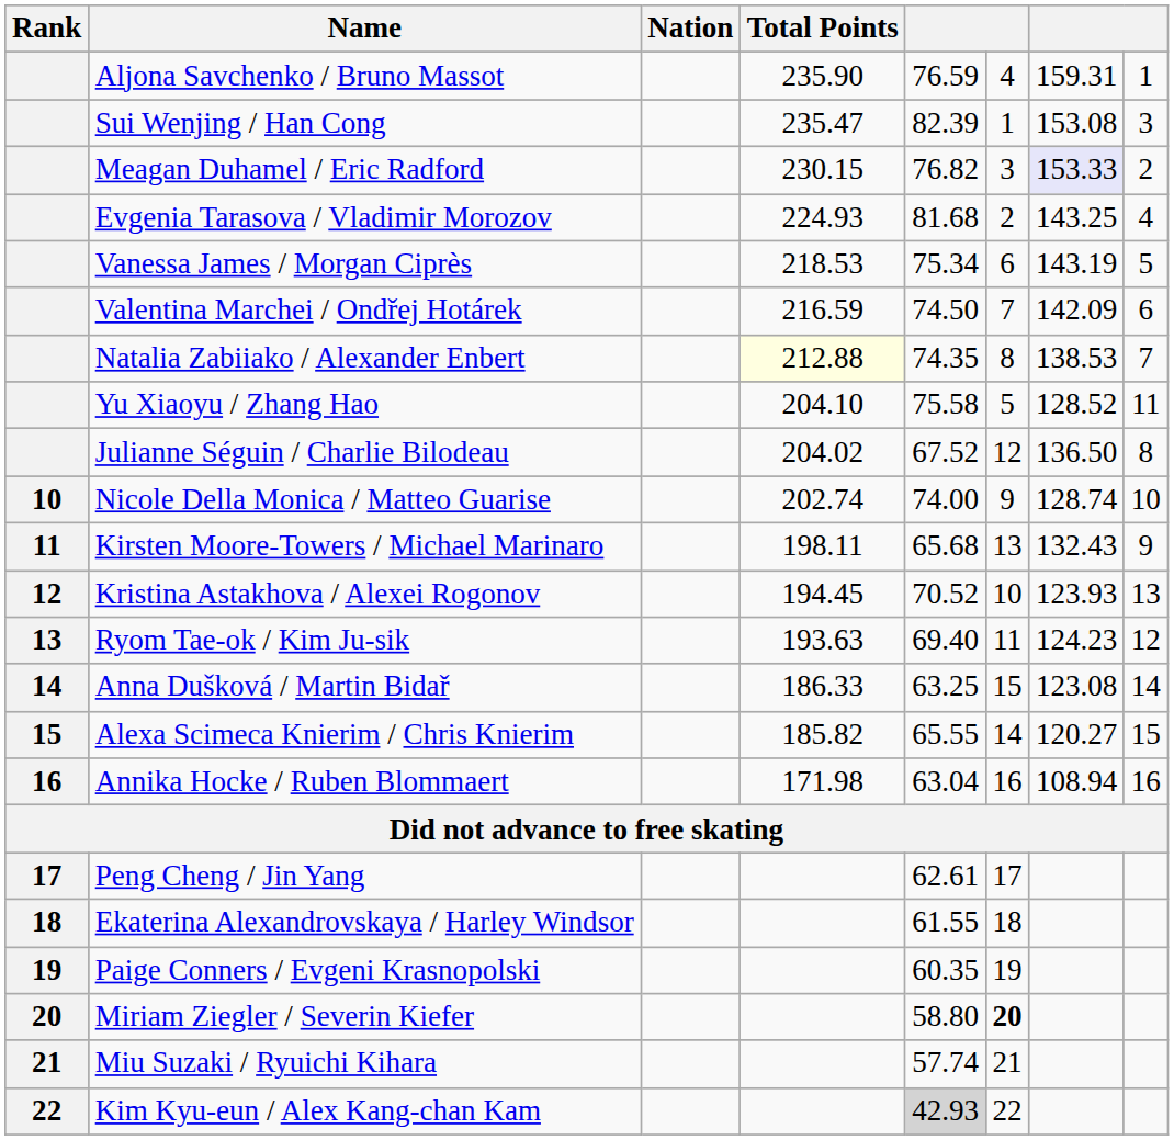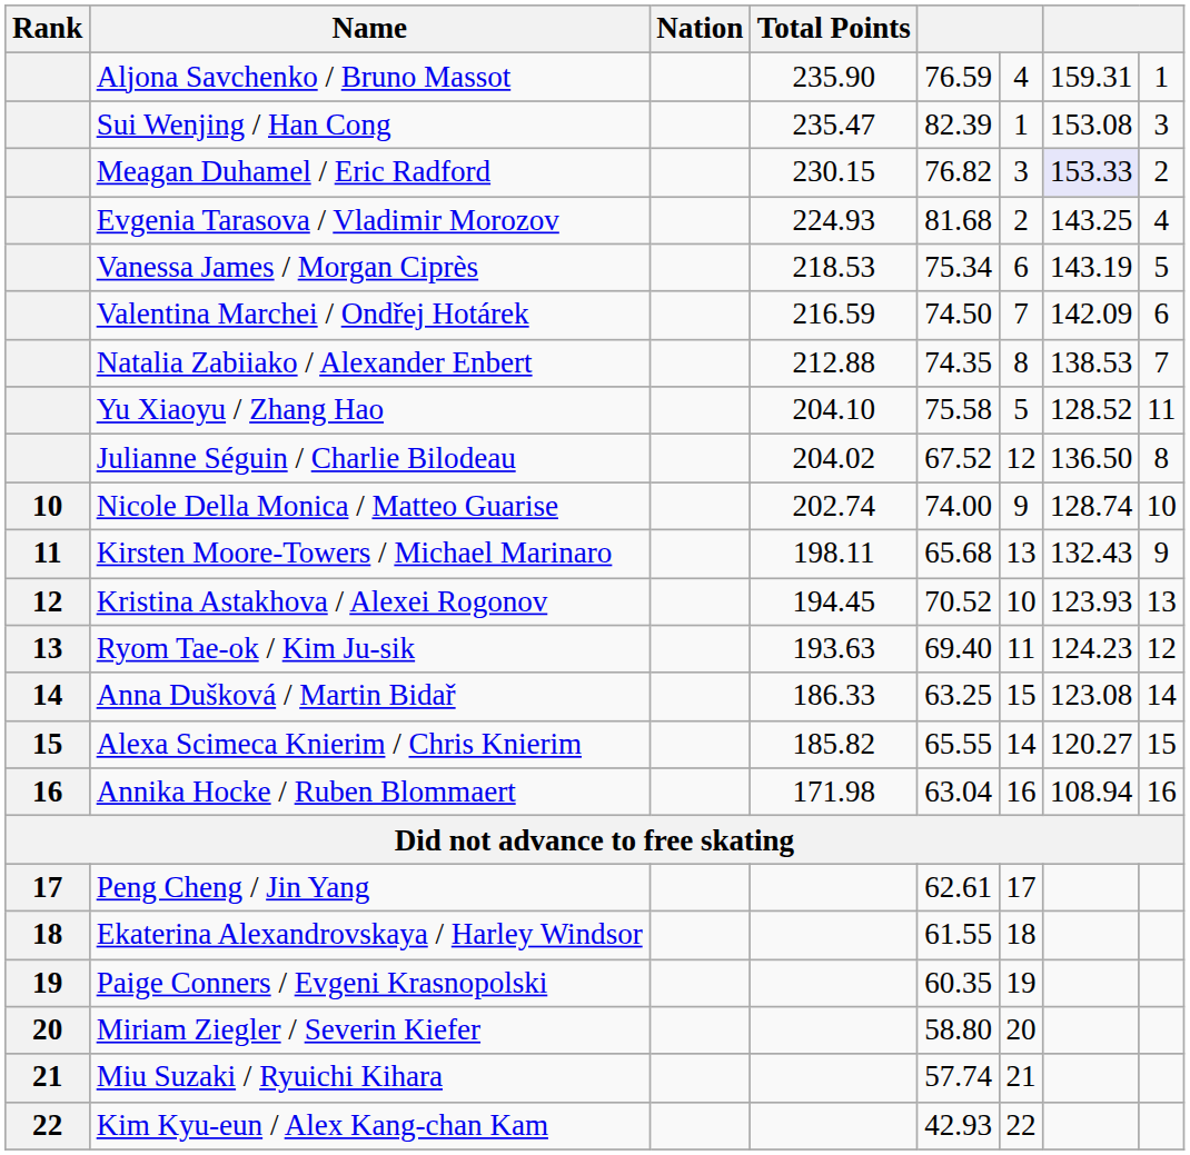Natalia Zabiiako / Alexander Enbert | Total Points: lightyellow background -> no background
Miriam Ziegler / Severin Kiefer | column 6: bold -> normal
Kim Kyu-eun / Alex Kang-chan Kam | column 5: lightgrey background -> no background
